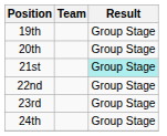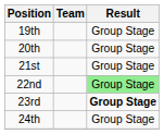21st | Result: paleturquoise background -> no background
22nd | Result: no background -> lightgreen background
23rd | Result: normal -> bold
